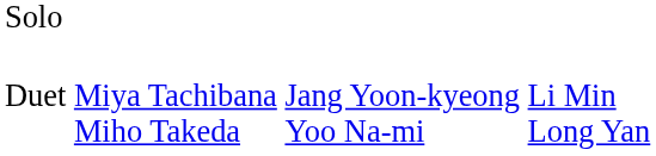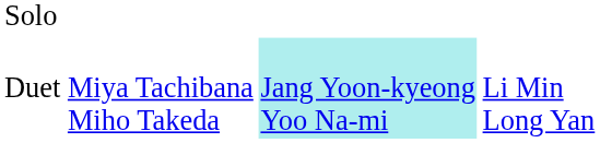Duet | column 3: no background -> paleturquoise background
